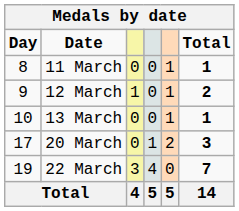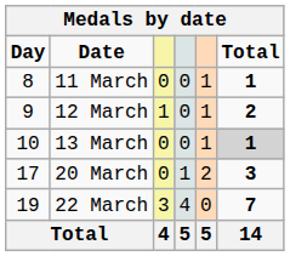13 March | Total: no background -> lightgrey background
